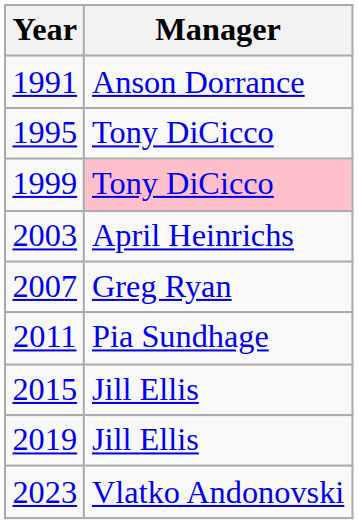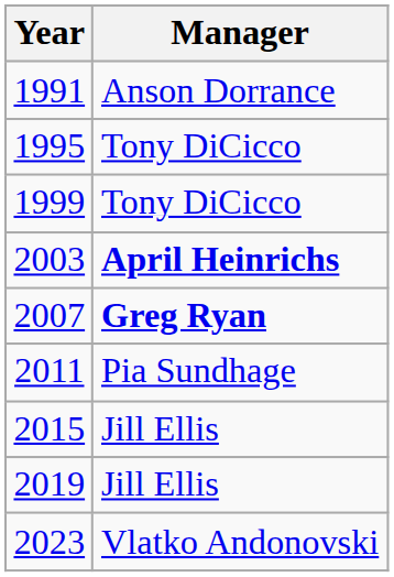1999 | Manager: pink background -> no background
2003 | Manager: normal -> bold
2007 | Manager: normal -> bold
